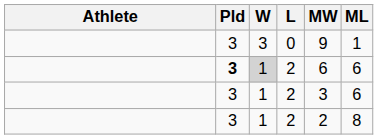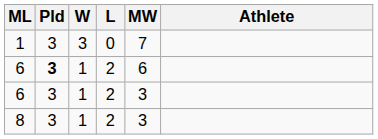columns swapped: Athlete <-> ML
row 2 | MW: 9 -> 7
row 3 | W: lightgrey background -> no background
row 5 | MW: 2 -> 3
